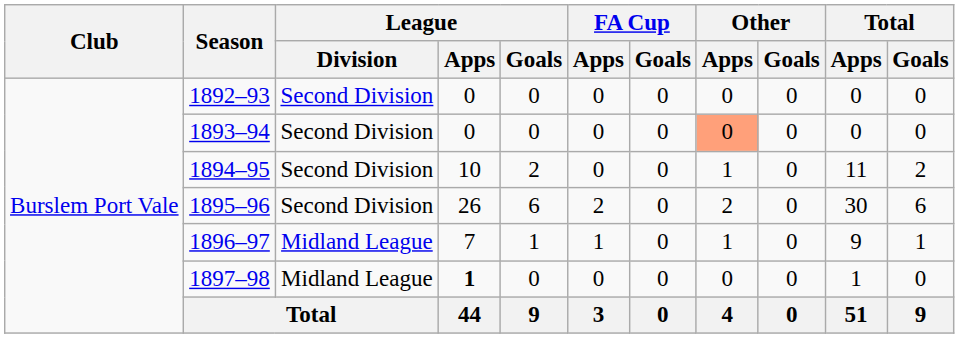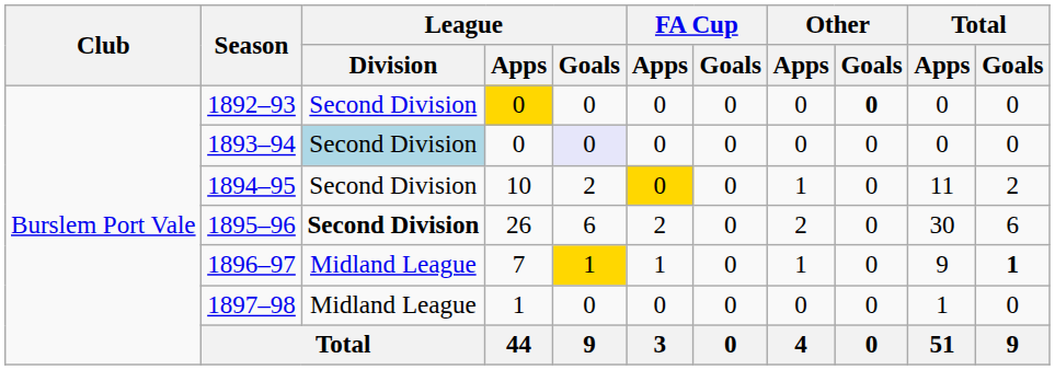1892–93 | League / Apps: no background -> gold background
1892–93 | Other / Goals: normal -> bold
1893–94 | League / Division: no background -> lightblue background
1893–94 | League / Goals: no background -> lavender background
1893–94 | Other / Apps: lightsalmon background -> no background
1894–95 | FA Cup / Apps: no background -> gold background
1895–96 | League / Division: normal -> bold
1896–97 | League / Goals: no background -> gold background
1896–97 | Total / Goals: normal -> bold
1897–98 | League / Apps: bold -> normal
